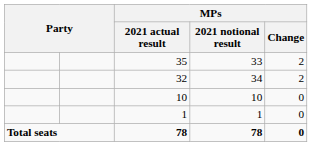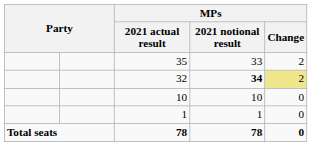32 | MPs / 2021 notional result: normal -> bold
32 | MPs / Change: no background -> khaki background
